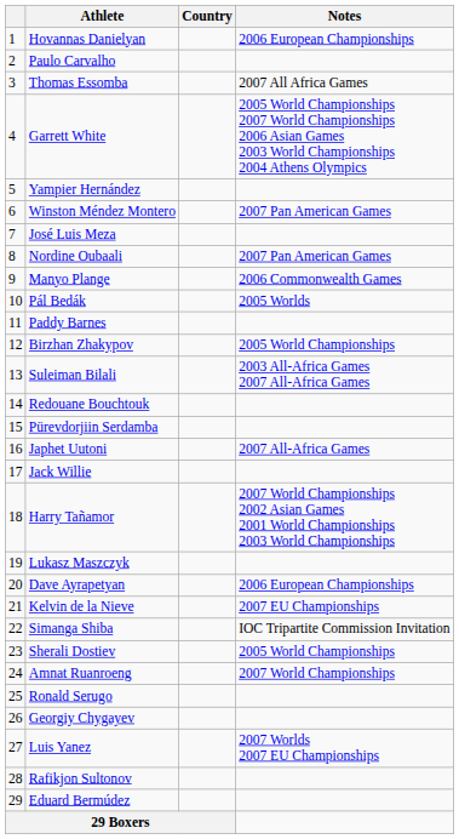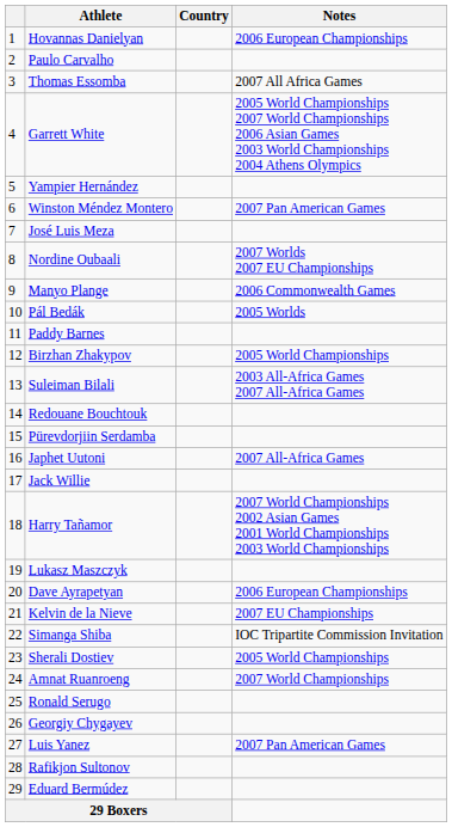Nordine Oubaali | Notes: 2007 Pan American Games -> 2007 Worlds 2007 EU Championships
Luis Yanez | Notes: 2007 Worlds 2007 EU Championships -> 2007 Pan American Games
